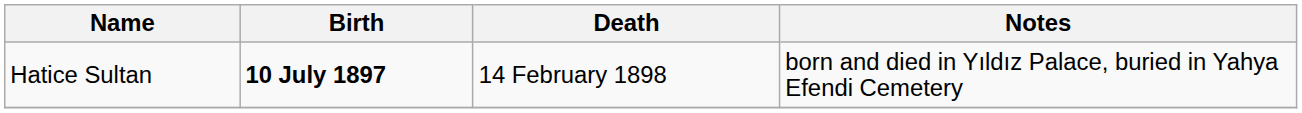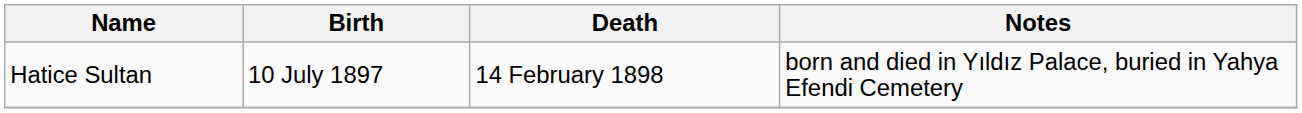Hatice Sultan | Birth: bold -> normal
